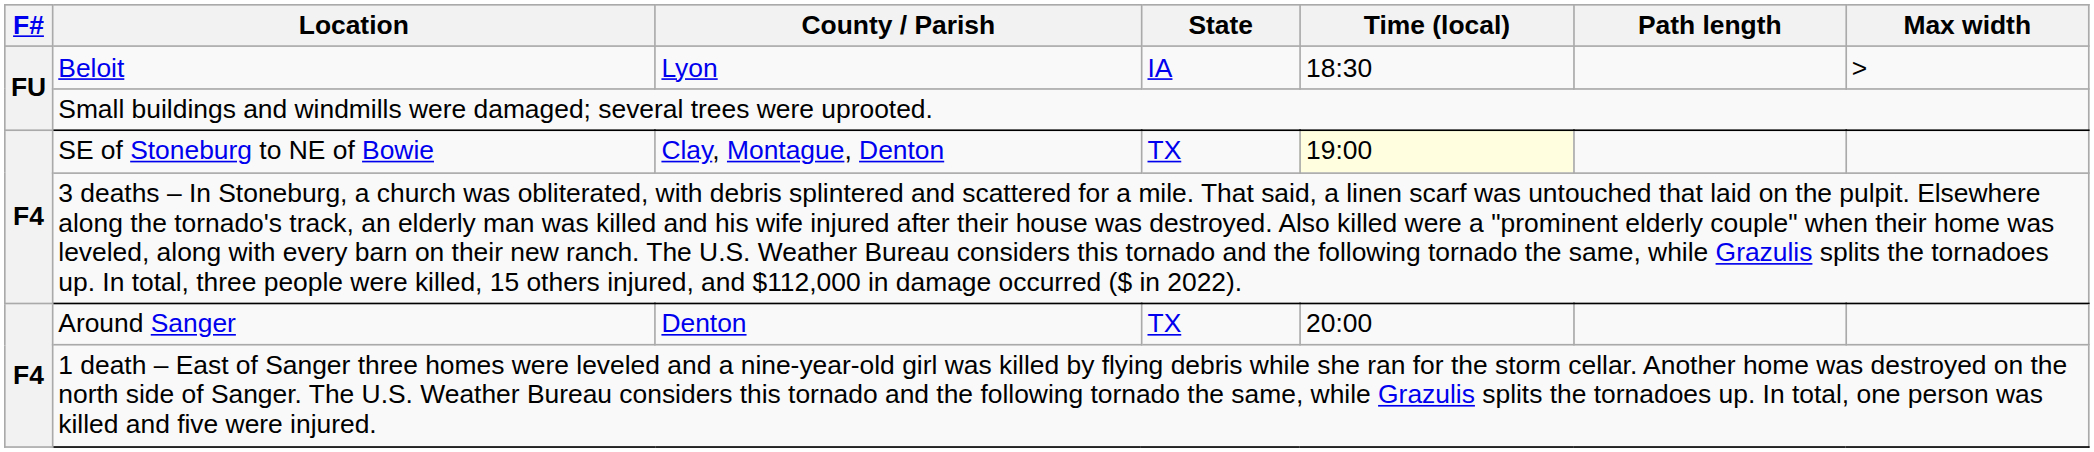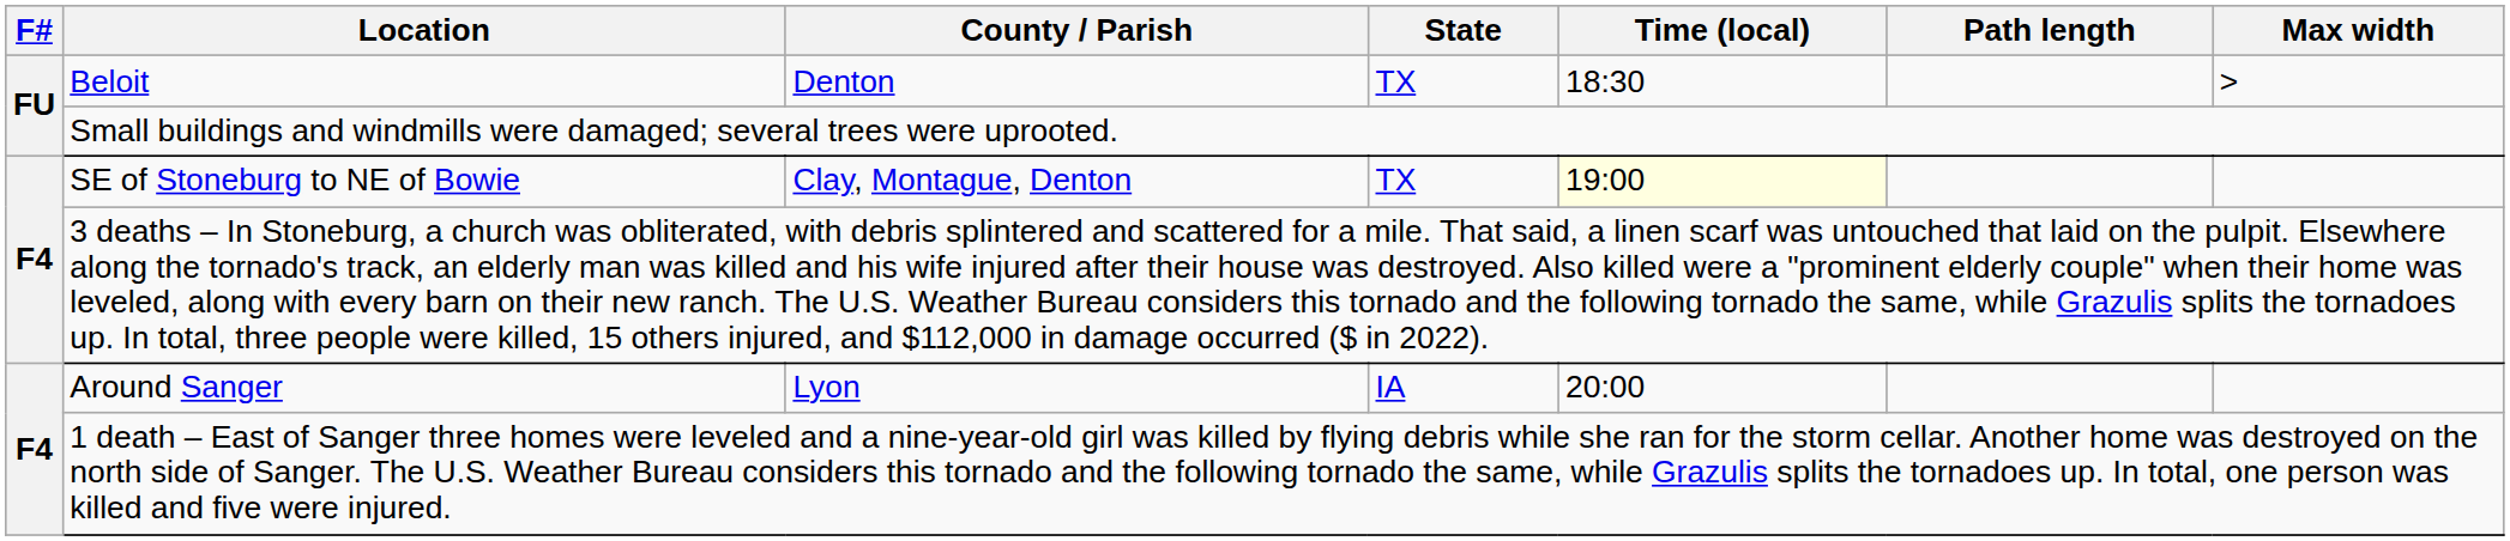Beloit | County / Parish: Lyon -> Denton
Beloit | State: IA -> TX
Around Sanger | County / Parish: Denton -> Lyon
Around Sanger | State: TX -> IA
